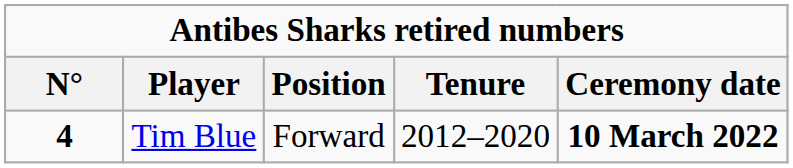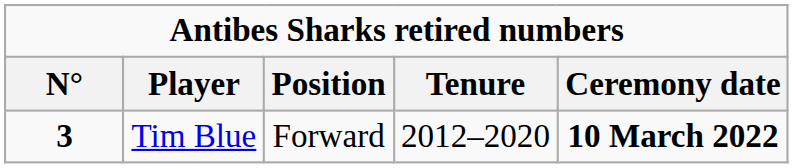Tim Blue | N°: 4 -> 3
